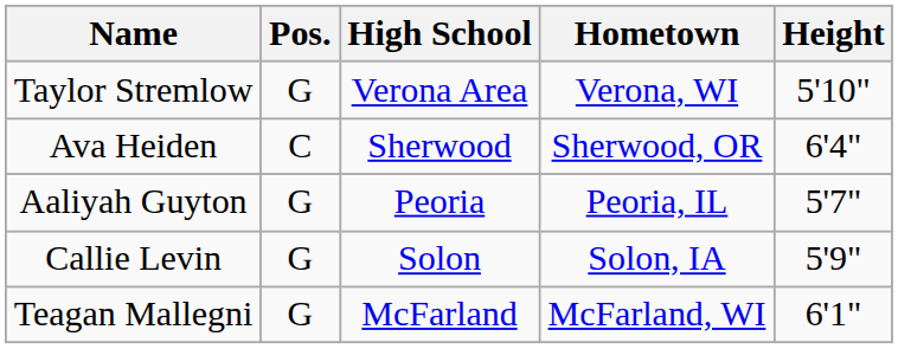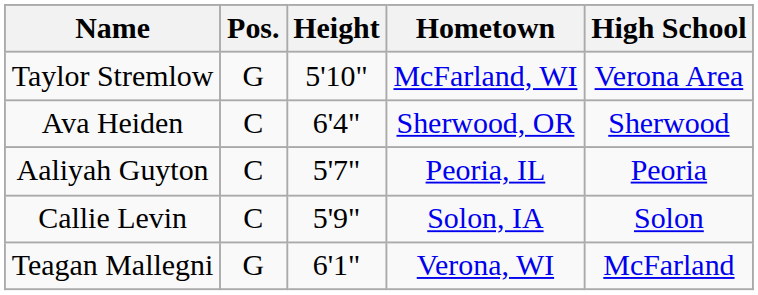columns swapped: Height <-> High School
Taylor Stremlow | Hometown: Verona, WI -> McFarland, WI
Aaliyah Guyton | Pos.: G -> C
Callie Levin | Pos.: G -> C
Teagan Mallegni | Hometown: McFarland, WI -> Verona, WI
